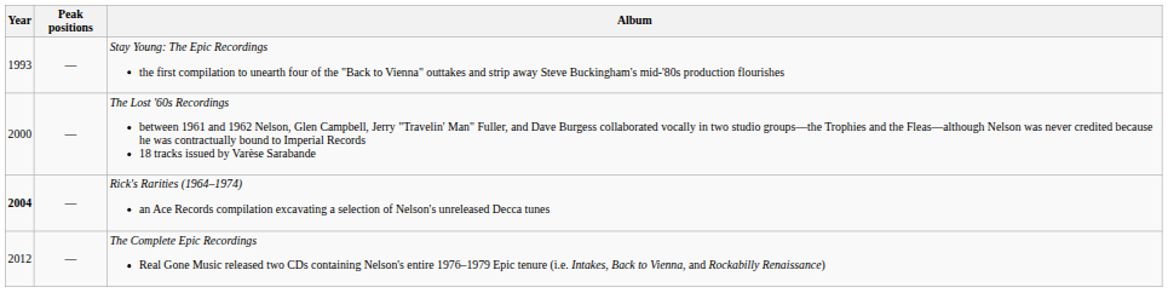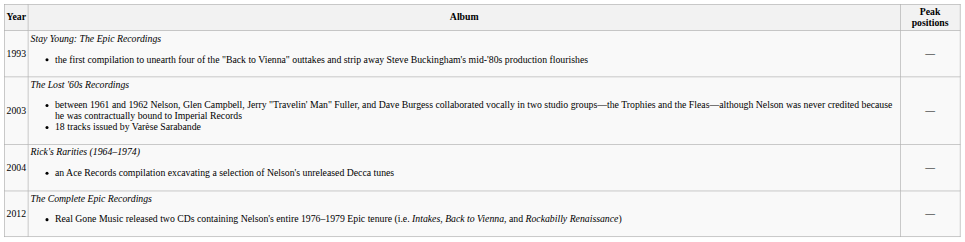columns swapped: Album <-> Peak positions
row 3 | Year: 2000 -> 2003
row 4 | Year: bold -> normal
